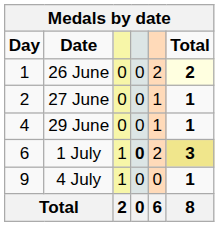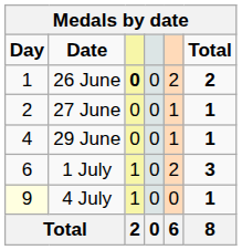26 June | column 3: normal -> bold
26 June | Total: lightyellow background -> no background
1 July | column 4: bold -> normal
1 July | Total: khaki background -> no background
4 July | Day: no background -> lightyellow background
